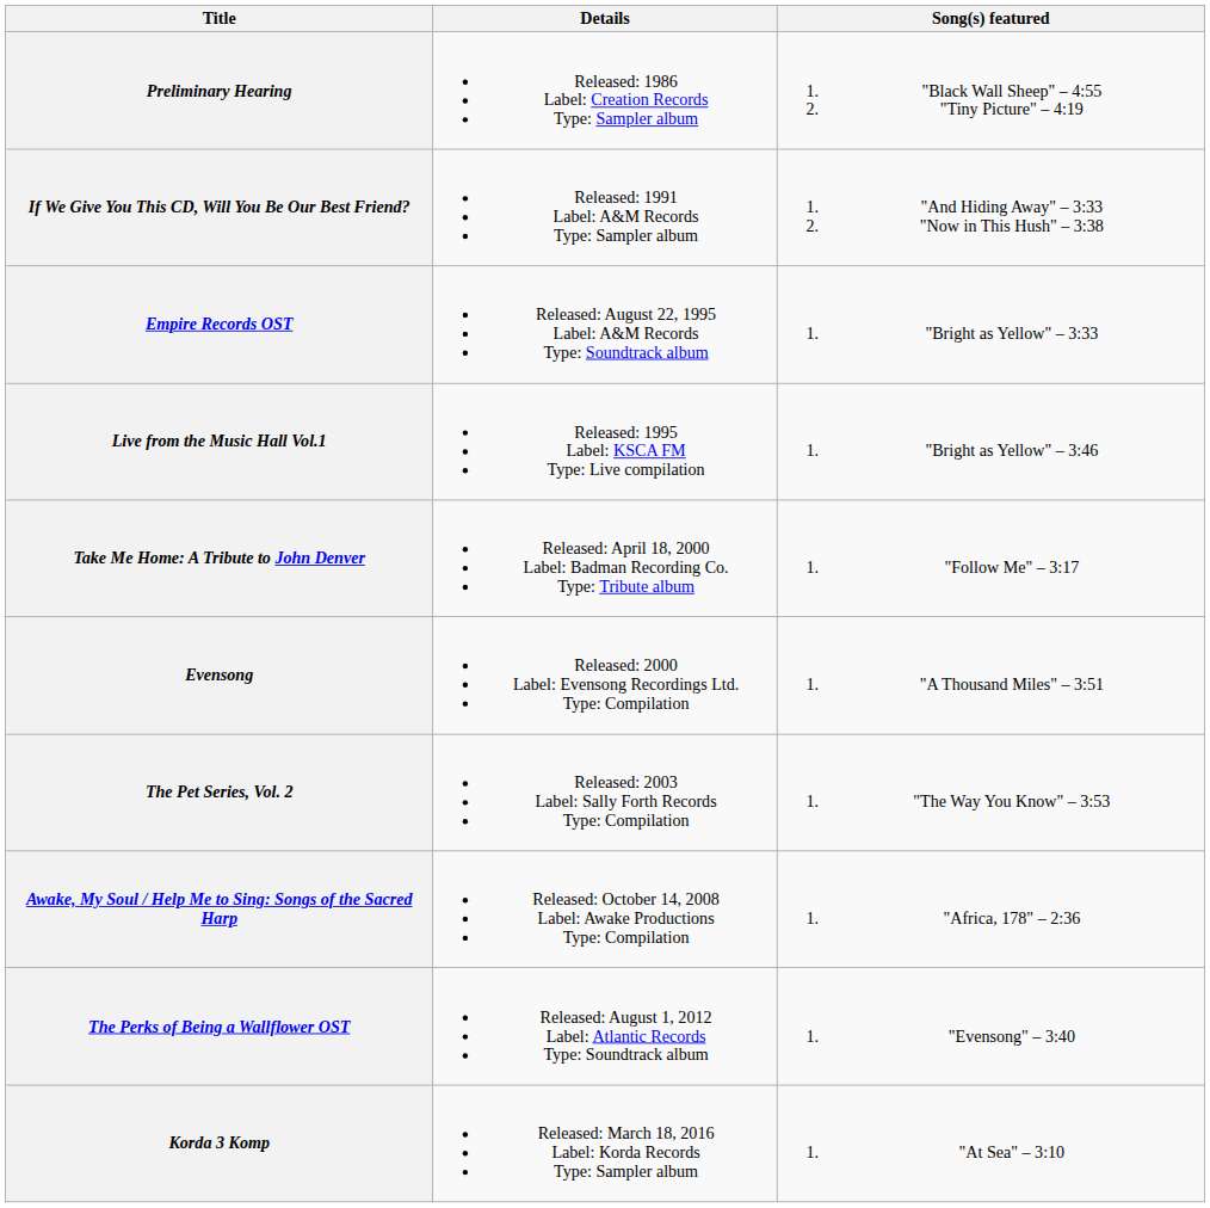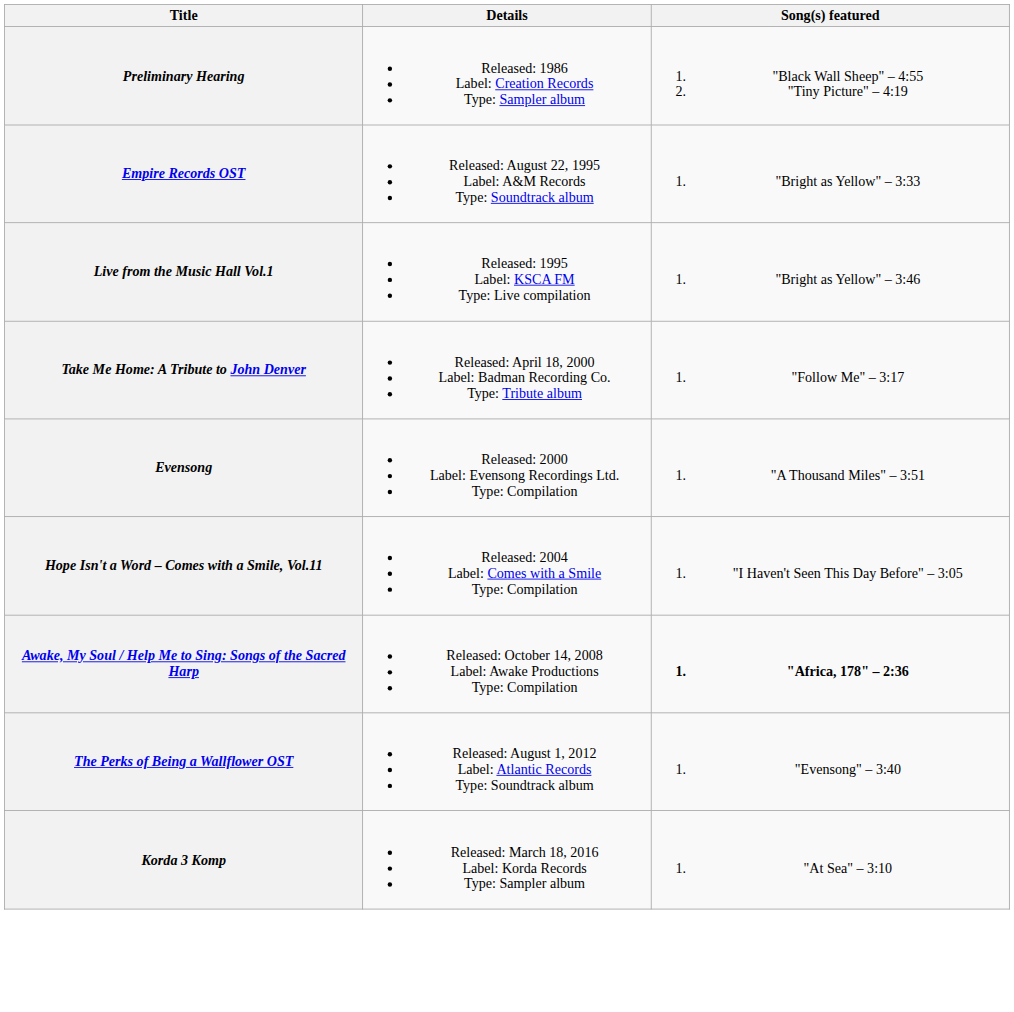- row: If We Give You This CD, Will You Be Our Best Friend? | Released: 1991 Label: A&M Records Type: Sampler album | "And Hiding Away" – 3:33 "Now in This Hush" – 3:38
- row: The Pet Series, Vol. 2 | Released: 2003 Label: Sally Forth Records Type: Compilation | "The Way You Know" – 3:53
+ row: Hope Isn't a Word – Comes with a Smile, Vol.11 | Released: 2004 Label: Comes with a Smile Type: Compilation | "I Haven't Seen This Day Before" – 3:05
Awake, My Soul / Help Me to Sing: Songs of the Sacred Harp | Song(s) featured: normal -> bold
